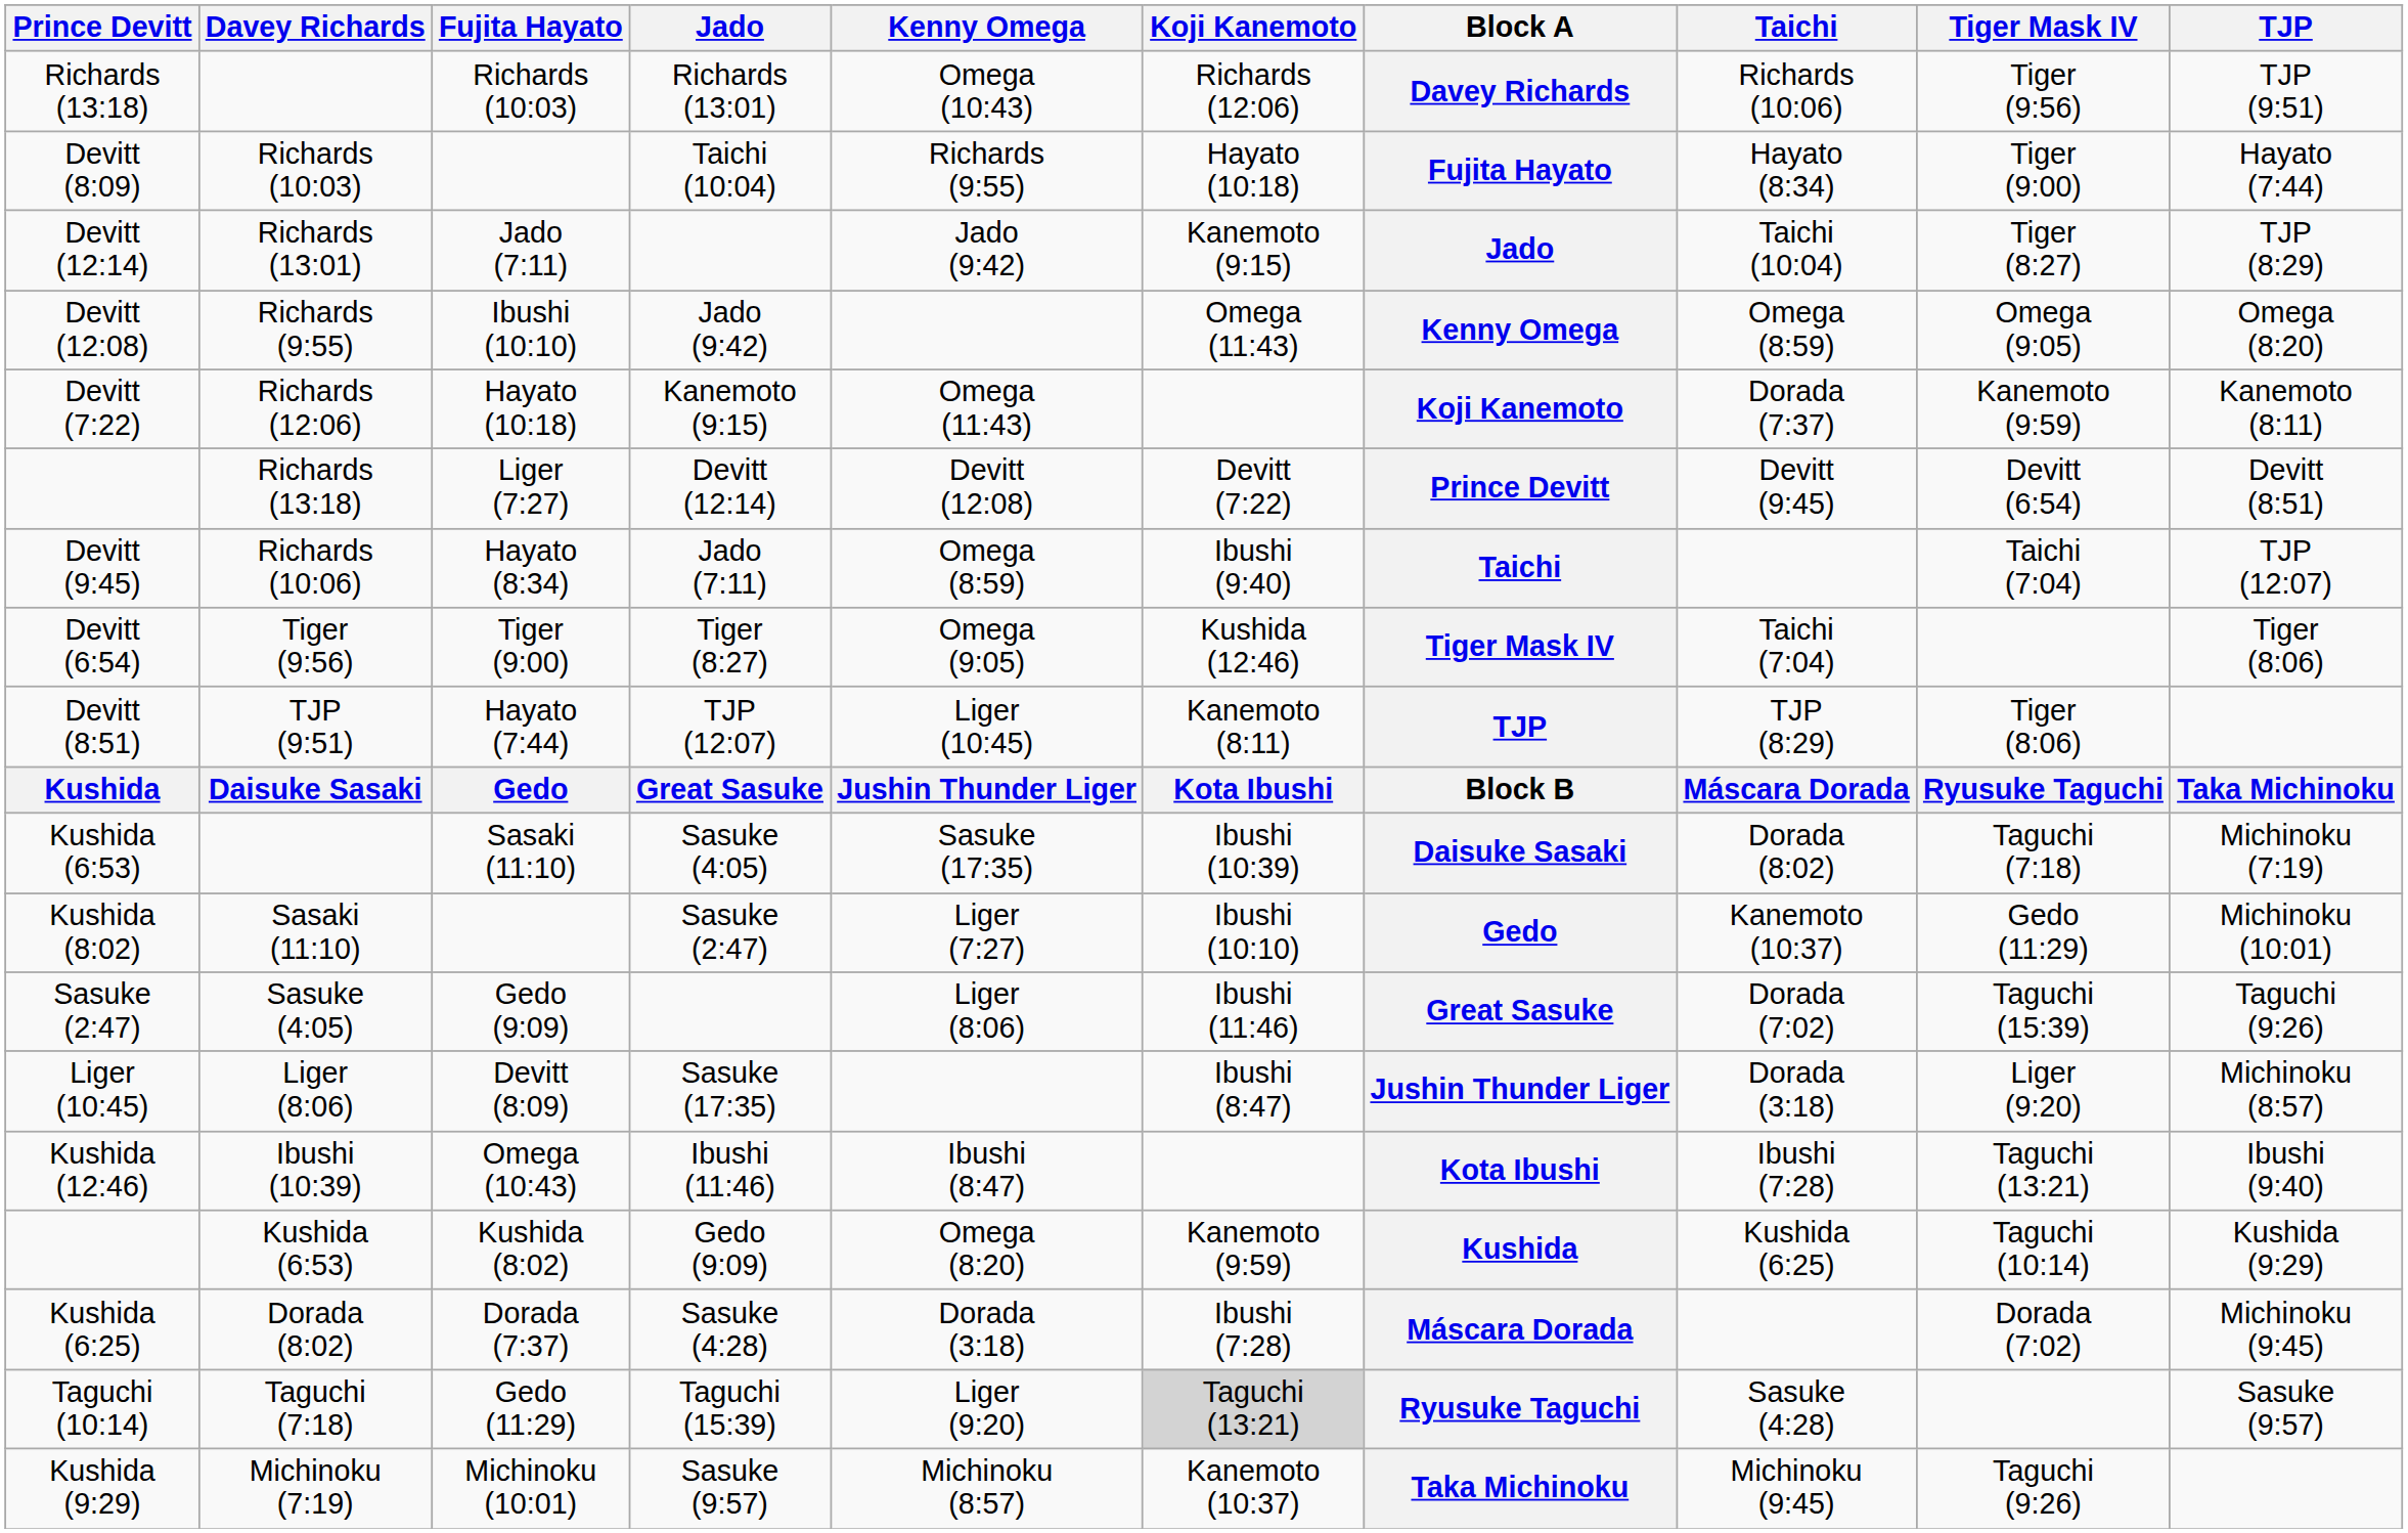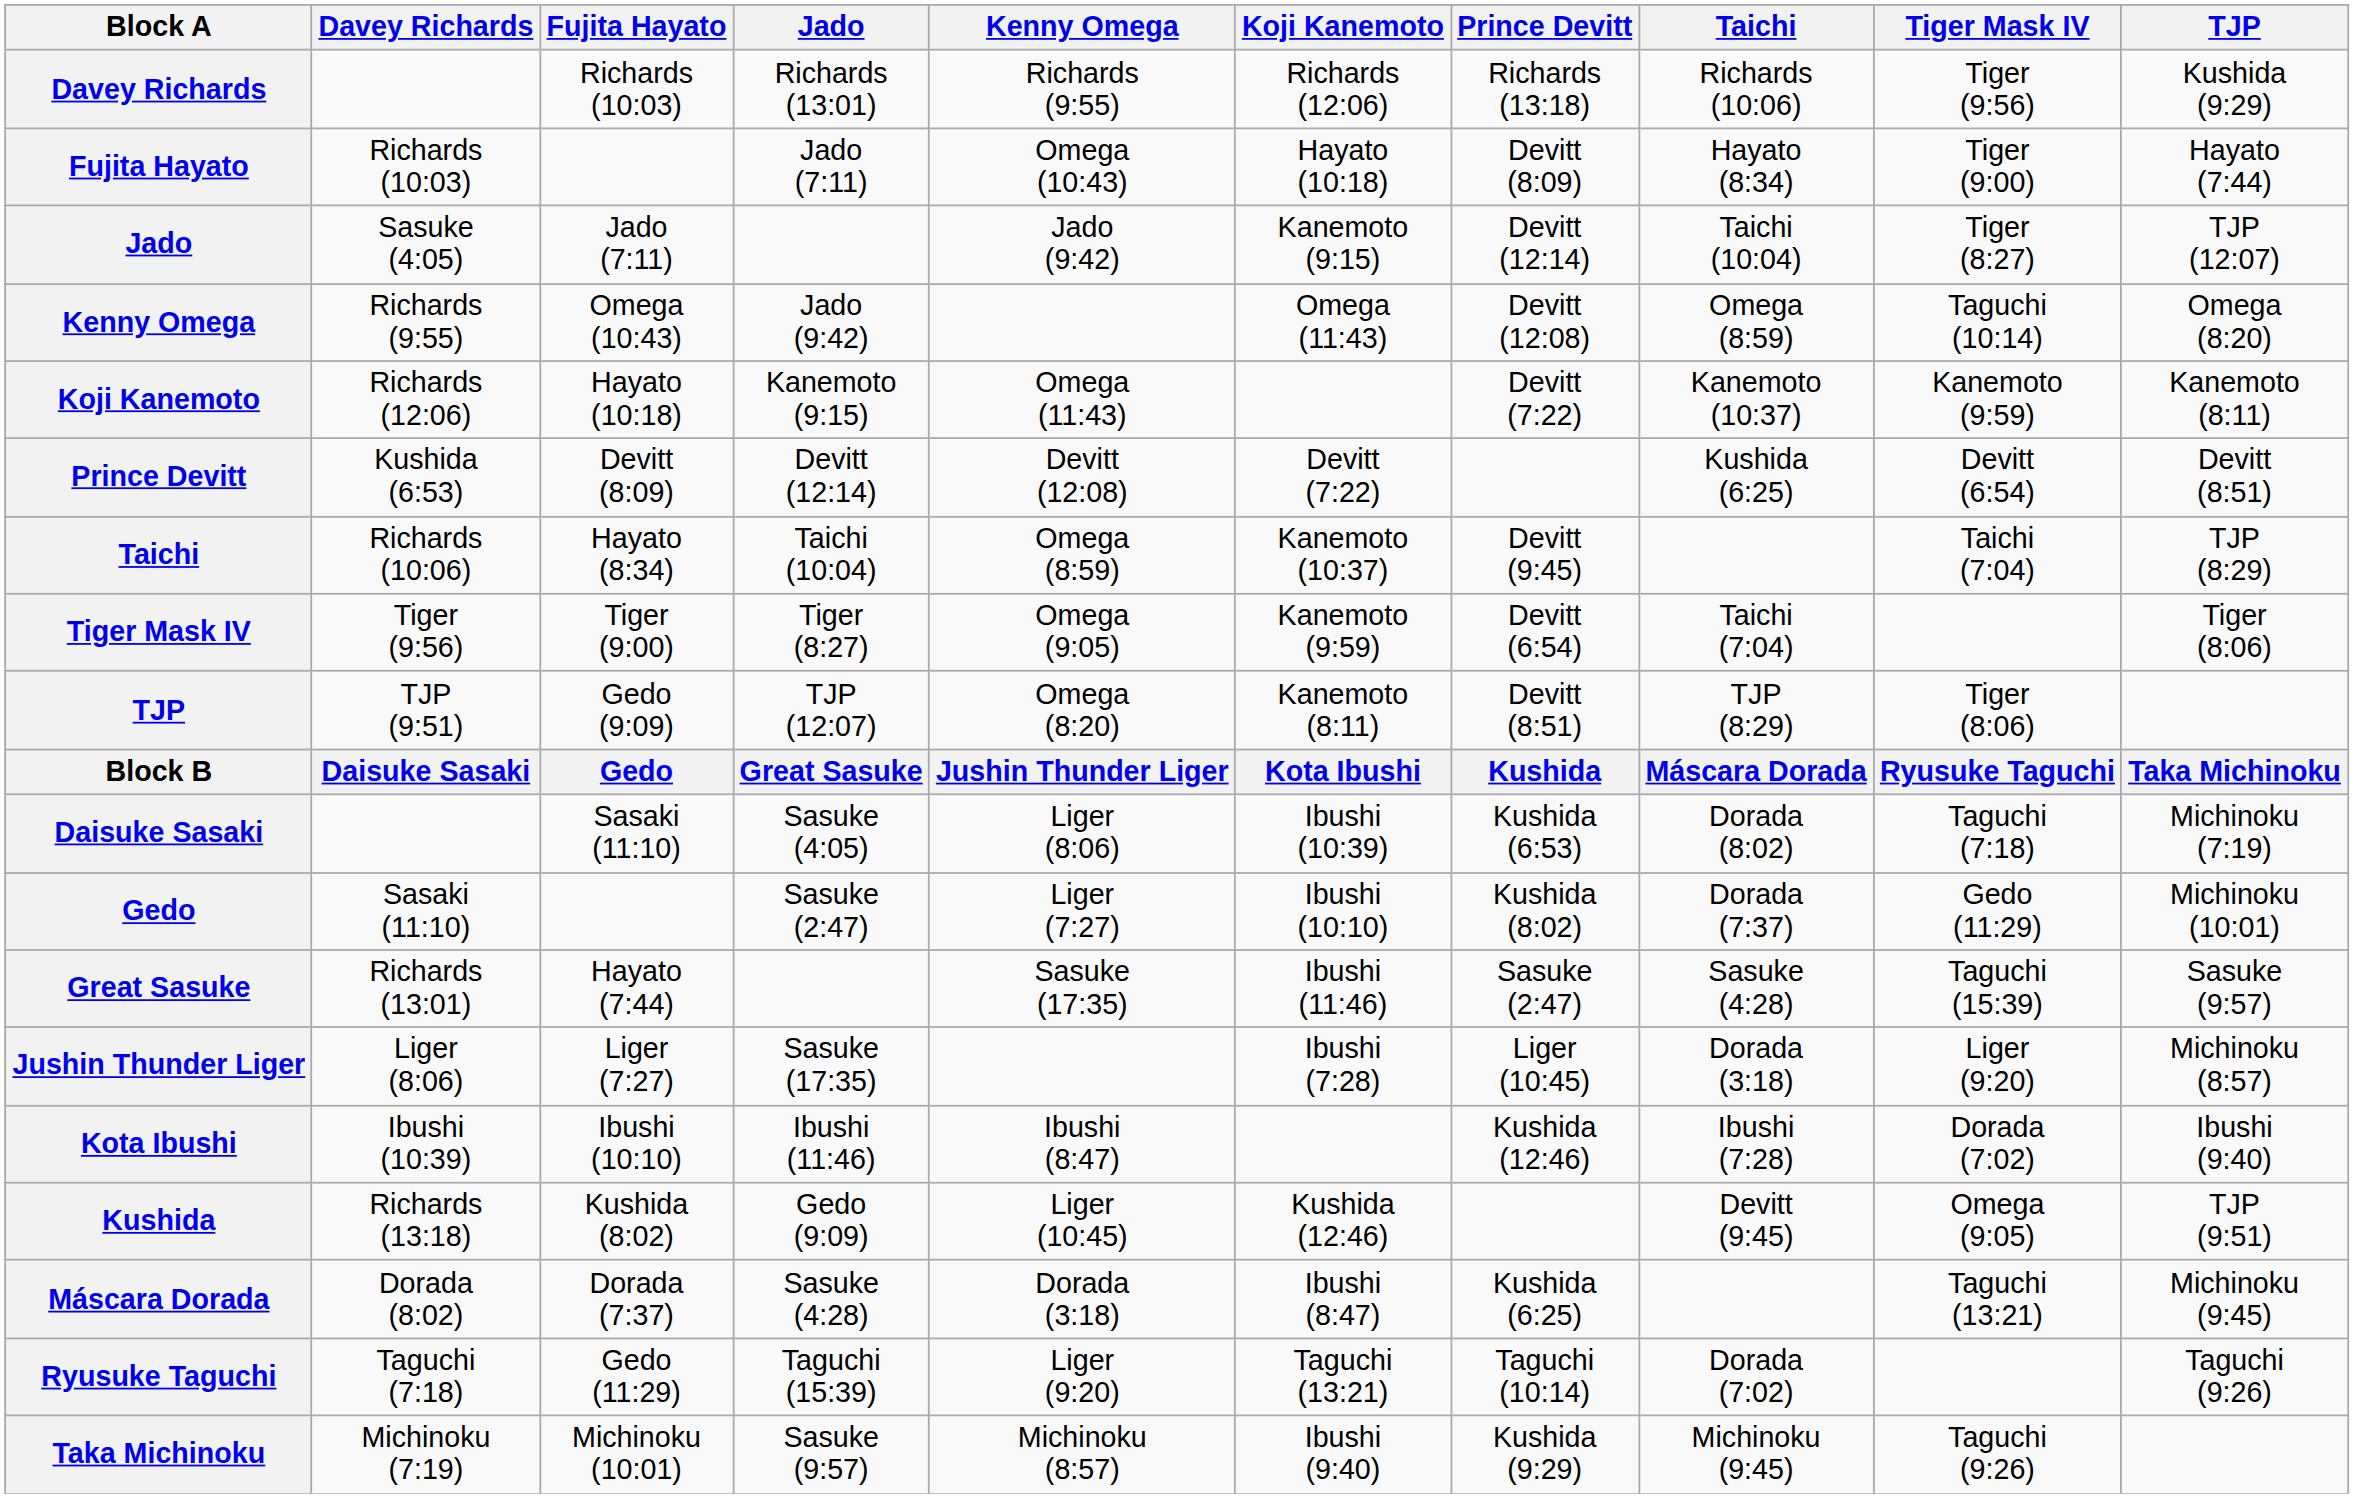columns swapped: Block A <-> Prince Devitt
row 2 | Kenny Omega: Omega (10:43) -> Richards (9:55)
row 2 | TJP: TJP (9:51) -> Kushida (9:29)
row 3 | Jado: Taichi (10:04) -> Jado (7:11)
row 3 | Kenny Omega: Richards (9:55) -> Omega (10:43)
row 4 | Davey Richards: Richards (13:01) -> Sasuke (4:05)
row 4 | TJP: TJP (8:29) -> TJP (12:07)
row 5 | Fujita Hayato: Ibushi (10:10) -> Omega (10:43)
row 5 | Tiger Mask IV: Omega (9:05) -> Taguchi (10:14)
row 6 | Taichi: Dorada (7:37) -> Kanemoto (10:37)
row 7 | Davey Richards: Richards (13:18) -> Kushida (6:53)
row 7 | Fujita Hayato: Liger (7:27) -> Devitt (8:09)
row 7 | Taichi: Devitt (9:45) -> Kushida (6:25)
row 8 | Jado: Jado (7:11) -> Taichi (10:04)
row 8 | Koji Kanemoto: Ibushi (9:40) -> Kanemoto (10:37)
row 8 | TJP: TJP (12:07) -> TJP (8:29)
row 9 | Koji Kanemoto: Kushida (12:46) -> Kanemoto (9:59)
row 10 | Fujita Hayato: Hayato (7:44) -> Gedo (9:09)
row 10 | Kenny Omega: Liger (10:45) -> Omega (8:20)
row 12 | Kenny Omega: Sasuke (17:35) -> Liger (8:06)
row 13 | Taichi: Kanemoto (10:37) -> Dorada (7:37)
row 14 | Davey Richards: Sasuke (4:05) -> Richards (13:01)
row 14 | Fujita Hayato: Gedo (9:09) -> Hayato (7:44)
row 14 | Kenny Omega: Liger (8:06) -> Sasuke (17:35)
row 14 | Taichi: Dorada (7:02) -> Sasuke (4:28)
row 14 | TJP: Taguchi (9:26) -> Sasuke (9:57)
row 15 | Fujita Hayato: Devitt (8:09) -> Liger (7:27)
row 15 | Koji Kanemoto: Ibushi (8:47) -> Ibushi (7:28)
row 16 | Fujita Hayato: Omega (10:43) -> Ibushi (10:10)
row 16 | Tiger Mask IV: Taguchi (13:21) -> Dorada (7:02)
row 17 | Davey Richards: Kushida (6:53) -> Richards (13:18)
row 17 | Kenny Omega: Omega (8:20) -> Liger (10:45)
row 17 | Koji Kanemoto: Kanemoto (9:59) -> Kushida (12:46)
row 17 | Taichi: Kushida (6:25) -> Devitt (9:45)
row 17 | Tiger Mask IV: Taguchi (10:14) -> Omega (9:05)
row 17 | TJP: Kushida (9:29) -> TJP (9:51)
row 18 | Koji Kanemoto: Ibushi (7:28) -> Ibushi (8:47)
row 18 | Tiger Mask IV: Dorada (7:02) -> Taguchi (13:21)
row 19 | Koji Kanemoto: lightgrey background -> no background
row 19 | Taichi: Sasuke (4:28) -> Dorada (7:02)
row 19 | TJP: Sasuke (9:57) -> Taguchi (9:26)
row 20 | Koji Kanemoto: Kanemoto (10:37) -> Ibushi (9:40)
